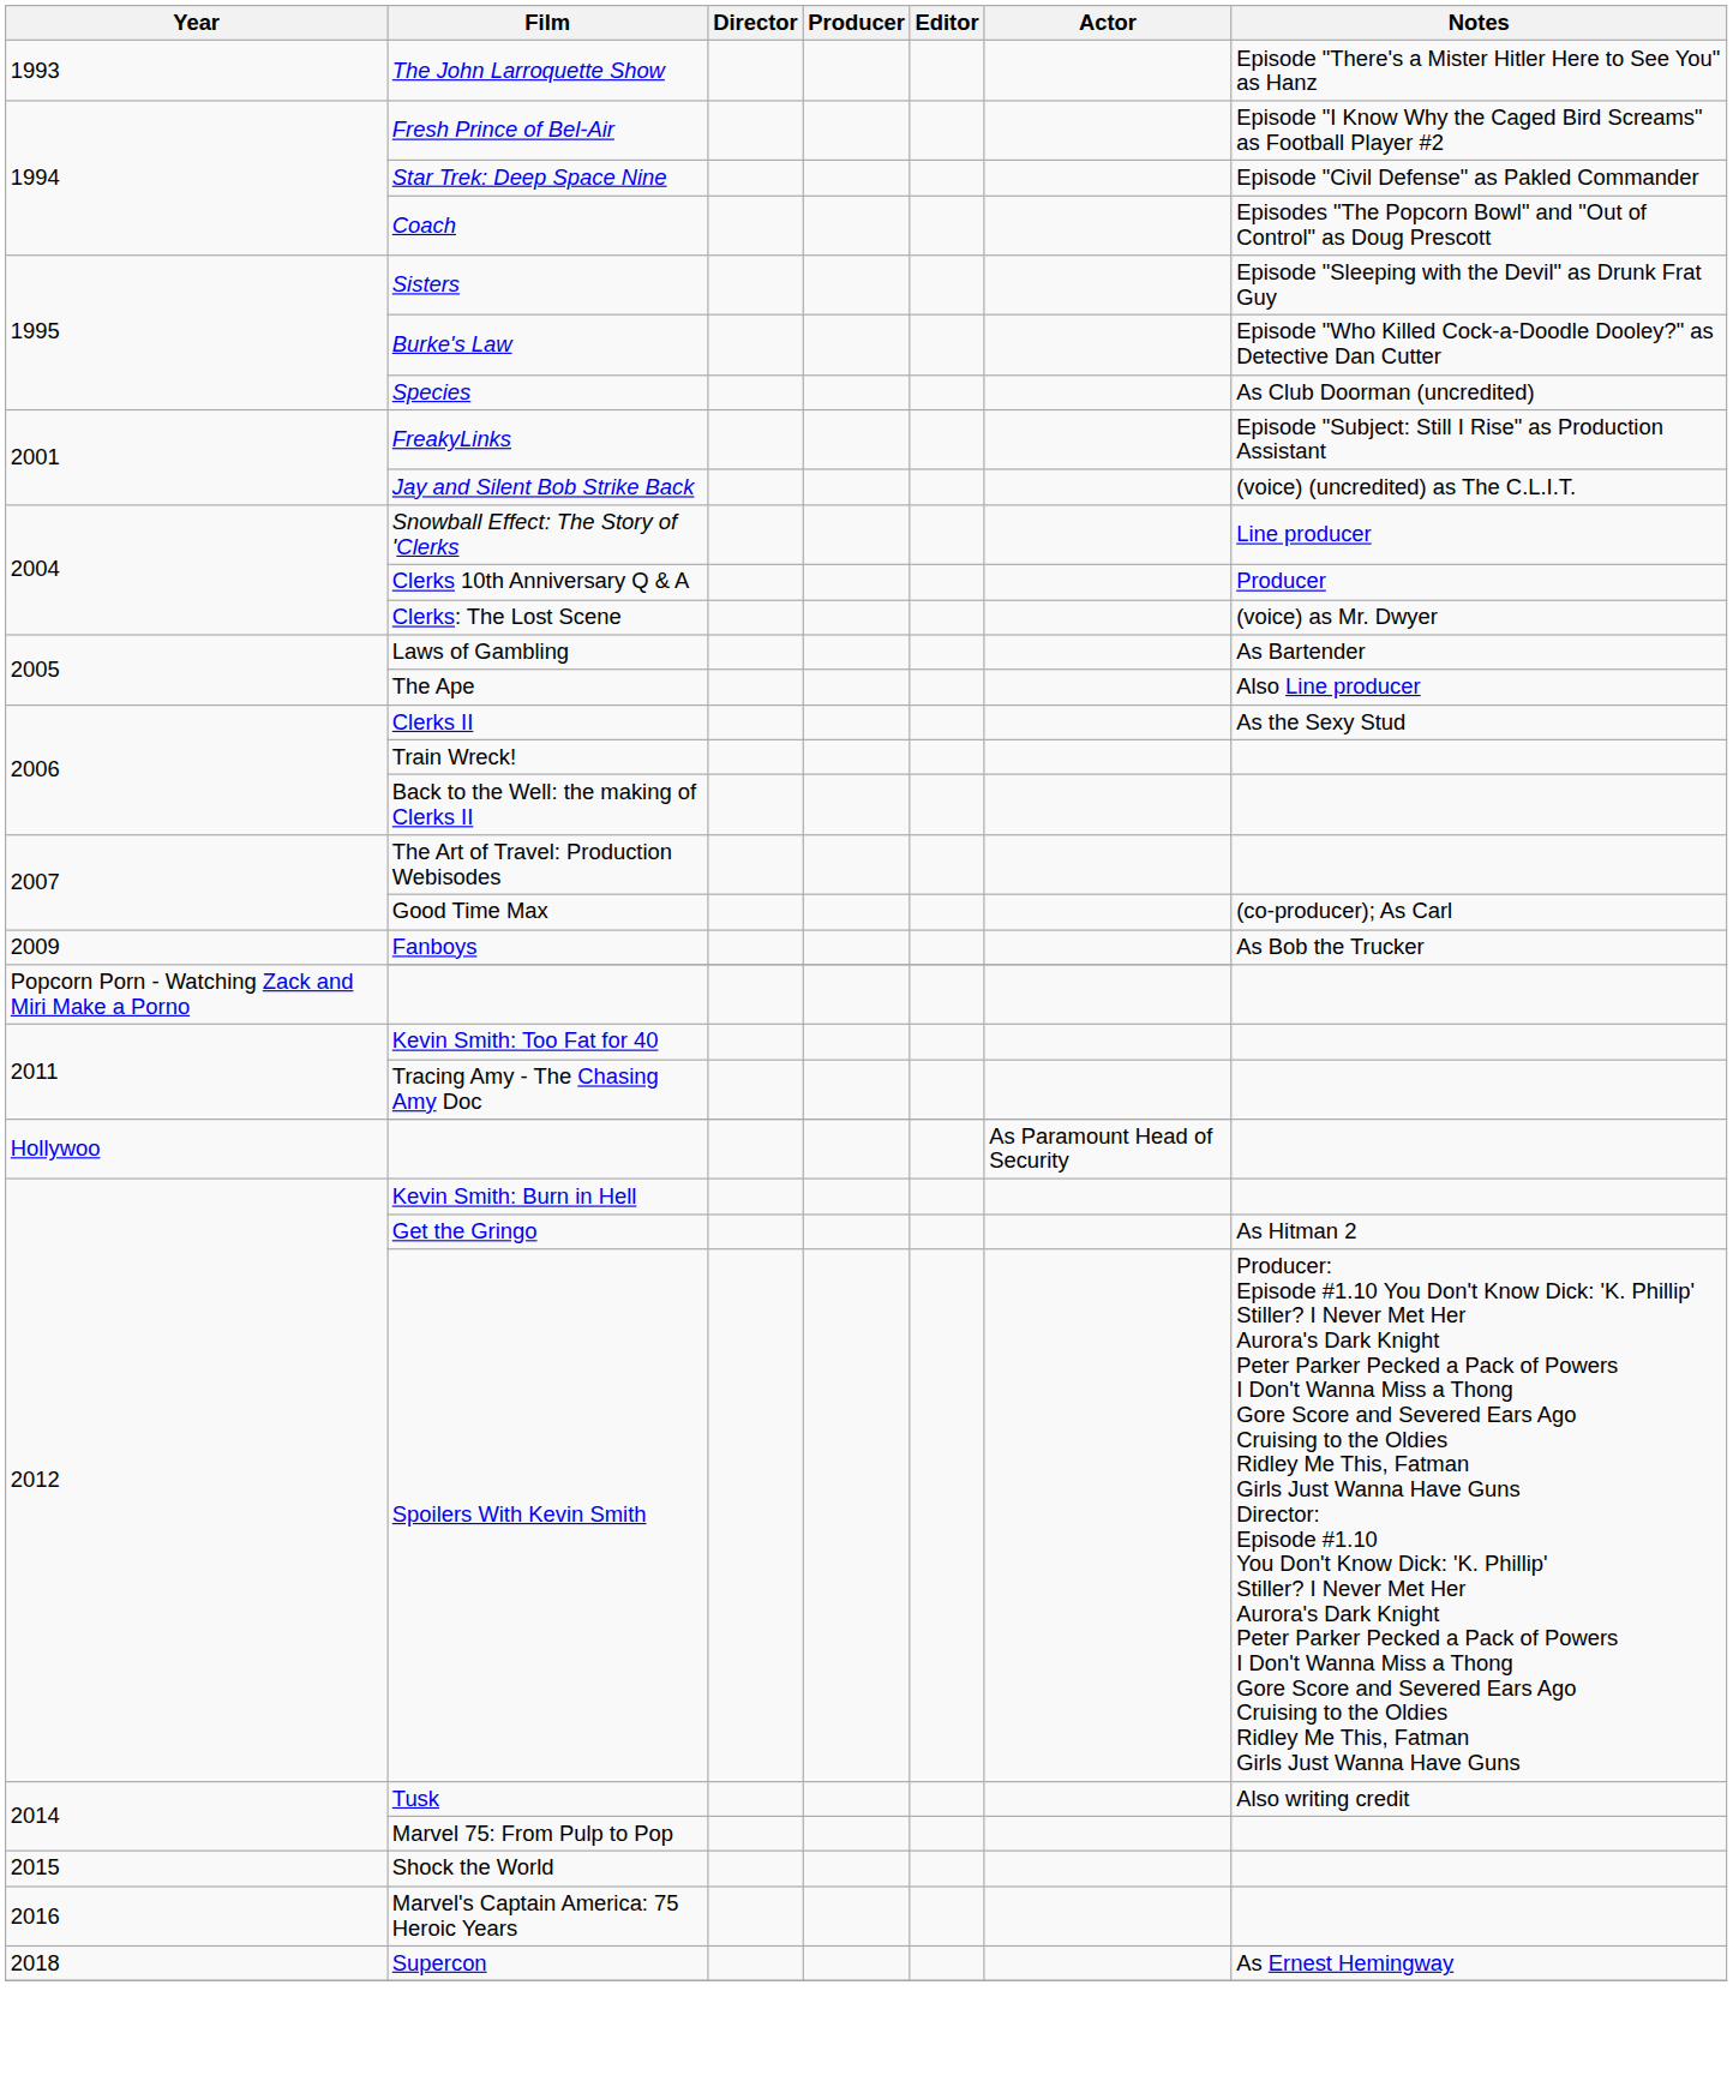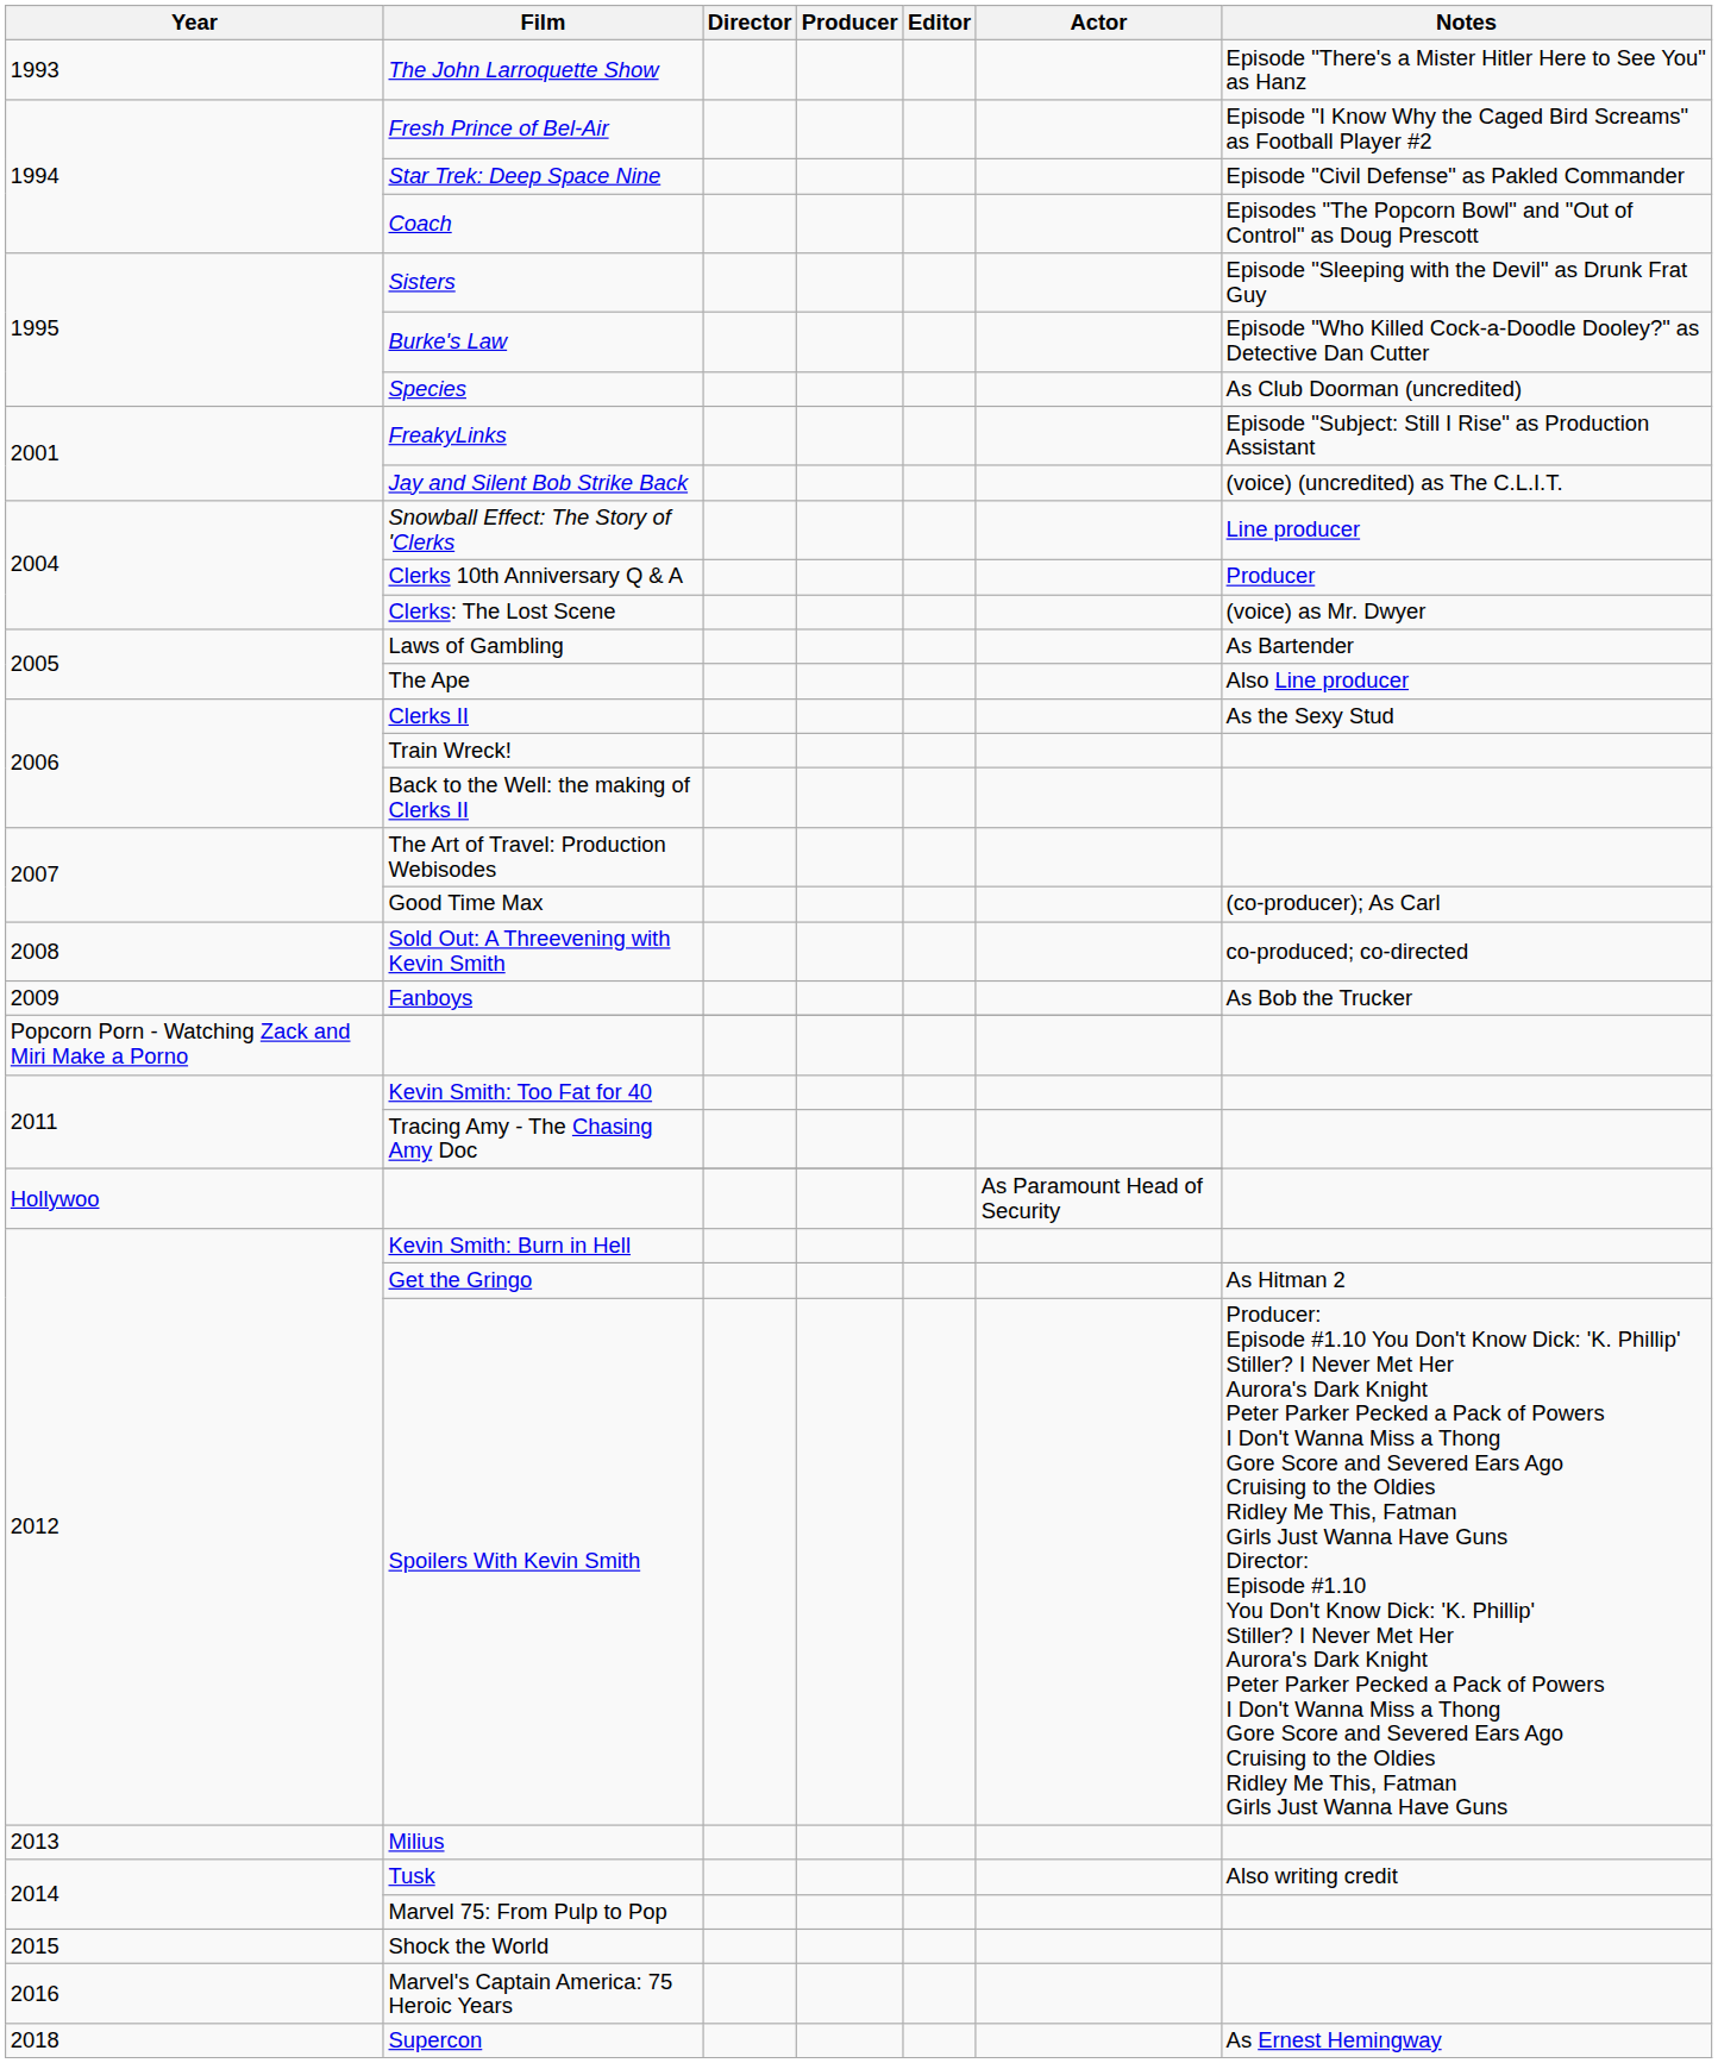+ row: 2008 | Sold Out: A Threevening with Kevin Smith | co-produced; co-directed
+ row: 2013 | Milius
